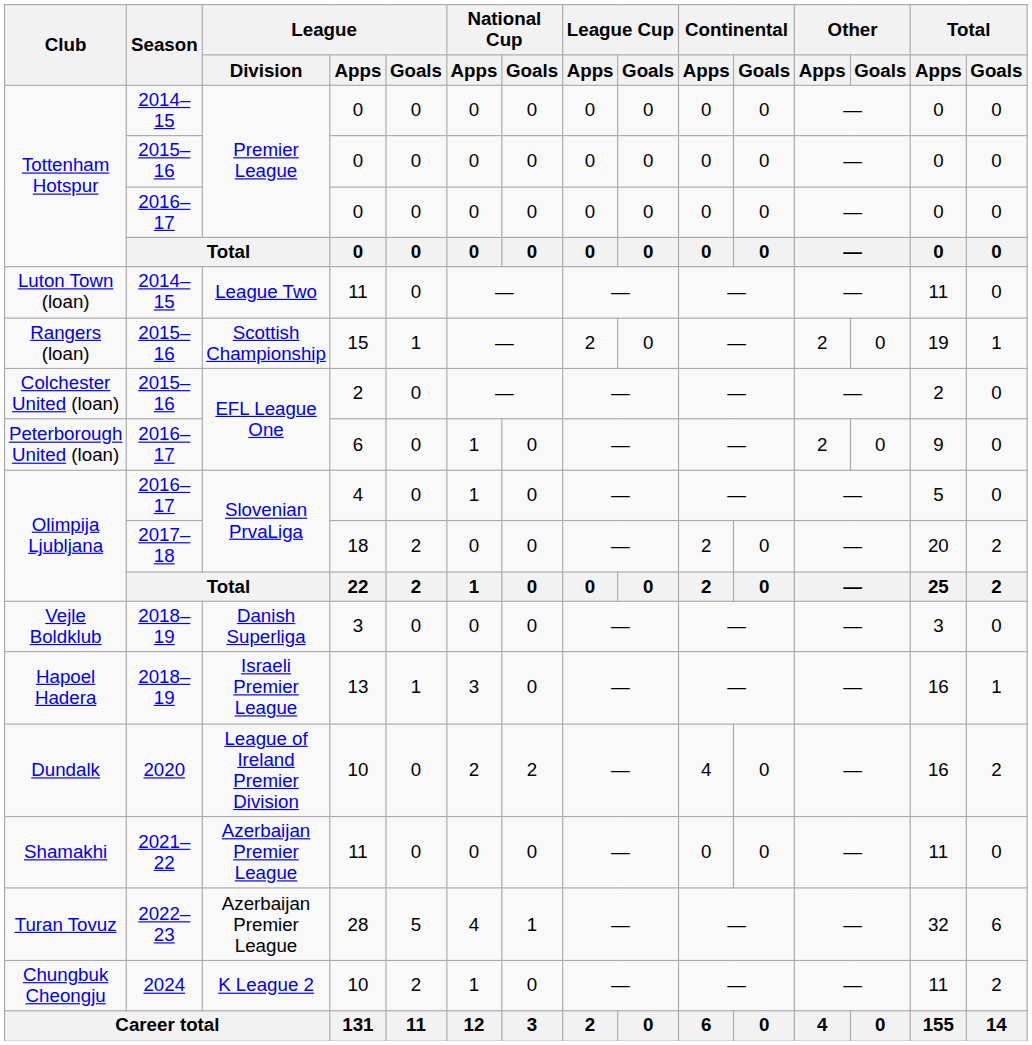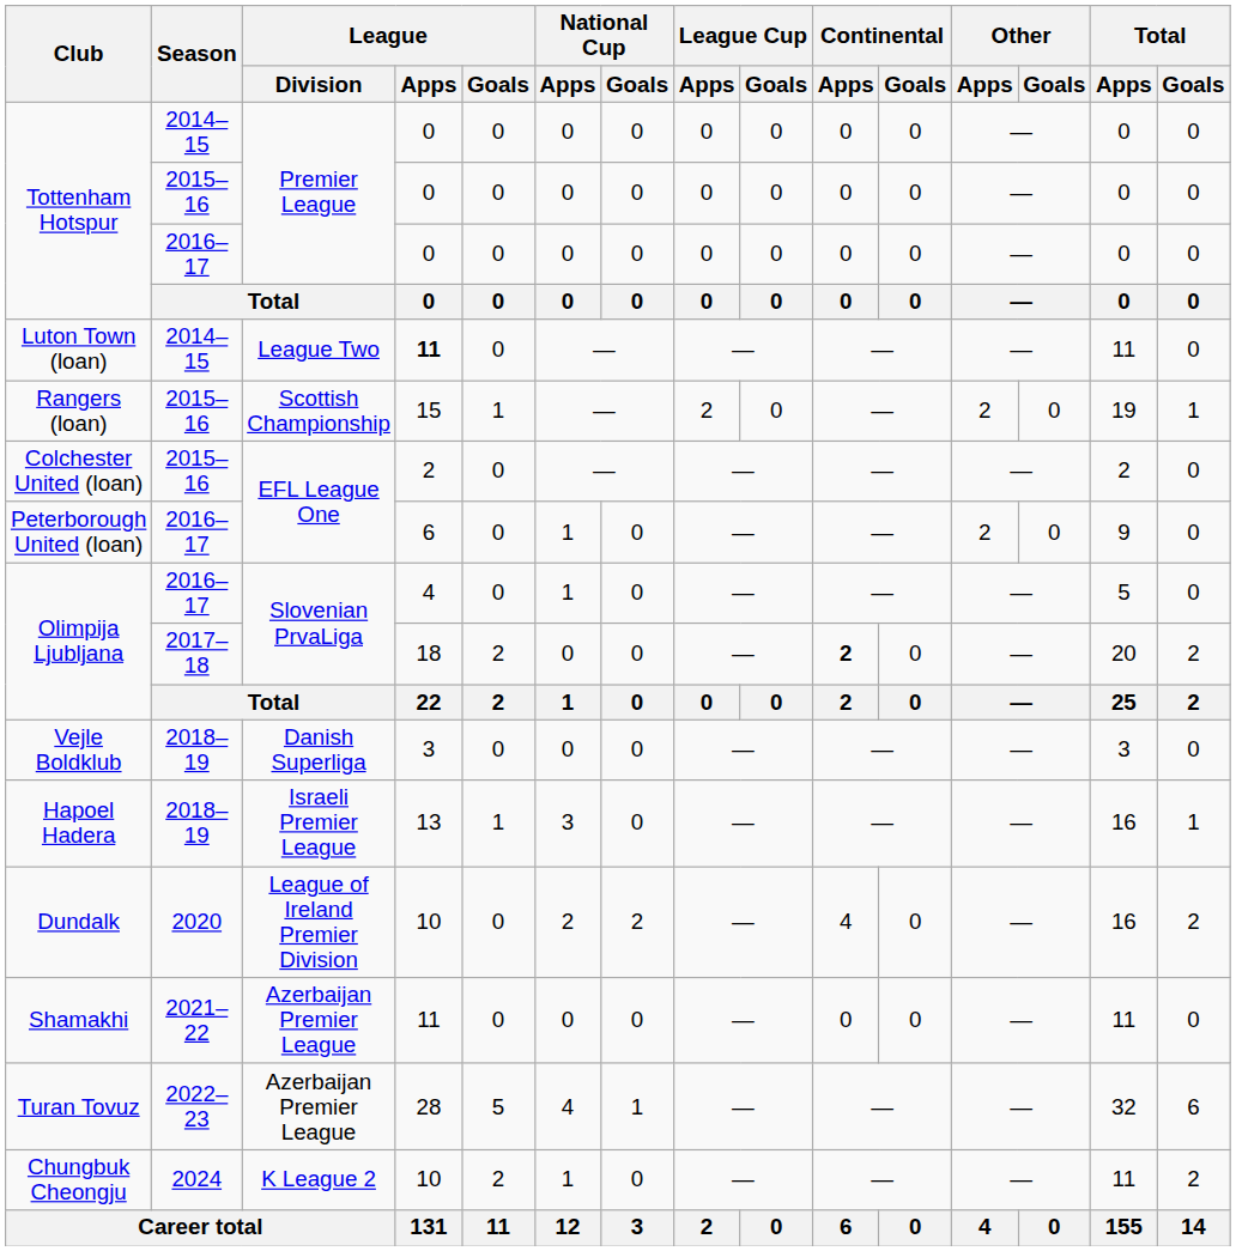Luton Town (loan) | League / Apps: normal -> bold
Olimpija Ljubljana / 2017–18 | Continental / Apps: normal -> bold
